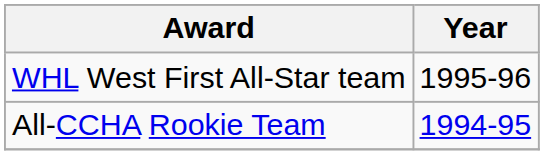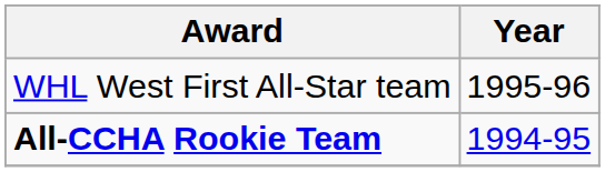row 3 | Award: normal -> bold
